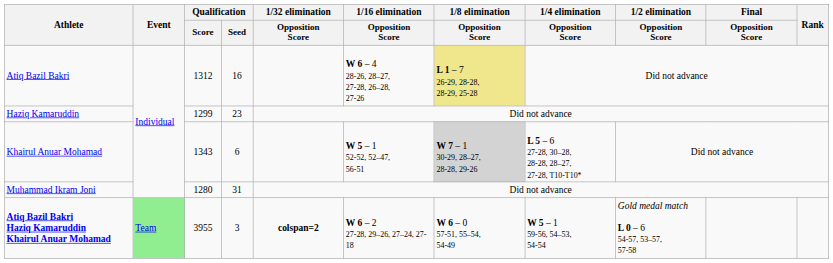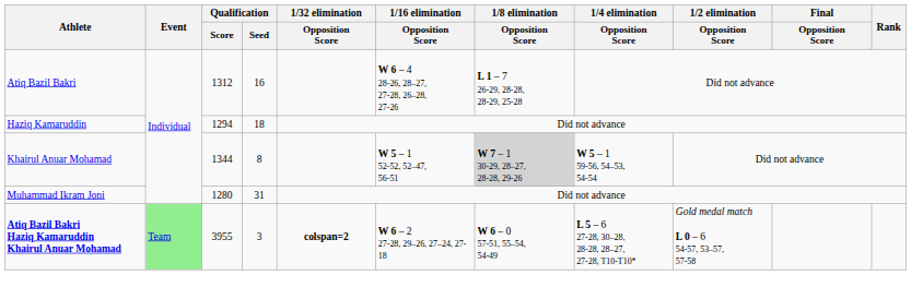Atiq Bazil Bakri | 1/8 elimination / Opposition Score: khaki background -> no background
Haziq Kamaruddin | Qualification / Score: 1299 -> 1294
Haziq Kamaruddin | Qualification / Seed: 23 -> 18
Khairul Anuar Mohamad | Qualification / Score: 1343 -> 1344
Khairul Anuar Mohamad | Qualification / Seed: 6 -> 8
Khairul Anuar Mohamad | 1/4 elimination / Opposition Score: L 5 – 6 27-28, 30–28, 28-28, 28–27, 27-28, T10-T10* -> W 5 – 1 59-56, 54–53, 54-54
Atiq Bazil Bakri Haziq Kamaruddin Khairul Anuar Mohamad | 1/4 elimination / Opposition Score: W 5 – 1 59-56, 54–53, 54-54 -> L 5 – 6 27-28, 30–28, 28-28, 28–27, 27-28, T10-T10*
